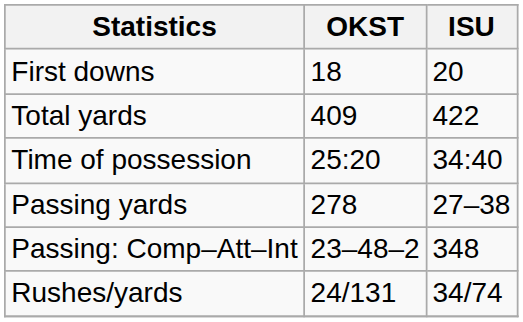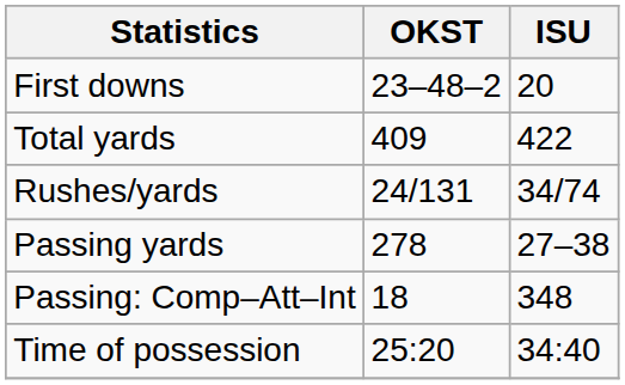First downs | OKST: 18 -> 23–48–2
rows swapped: Rushes/yards <-> Time of possession
Passing: Comp–Att–Int | OKST: 23–48–2 -> 18
